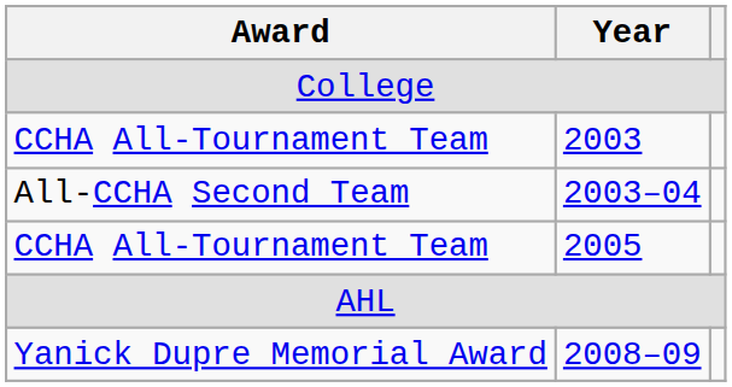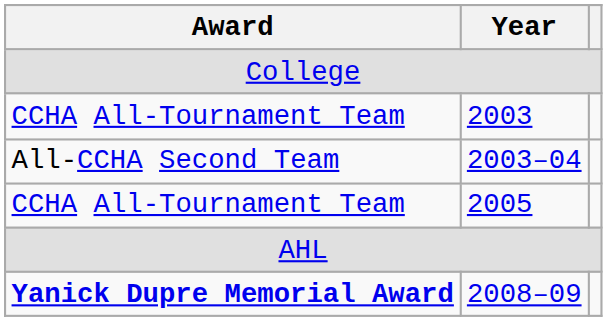2008–09 | Award: normal -> bold
